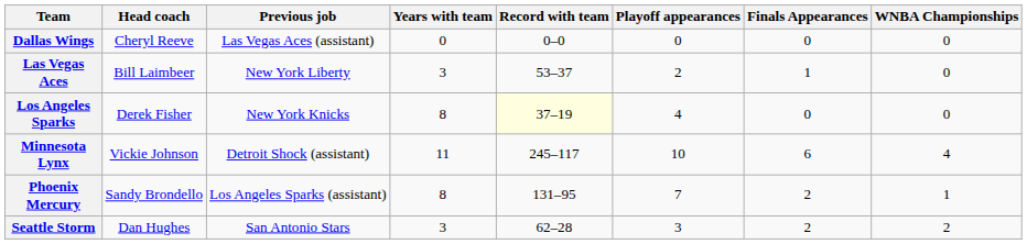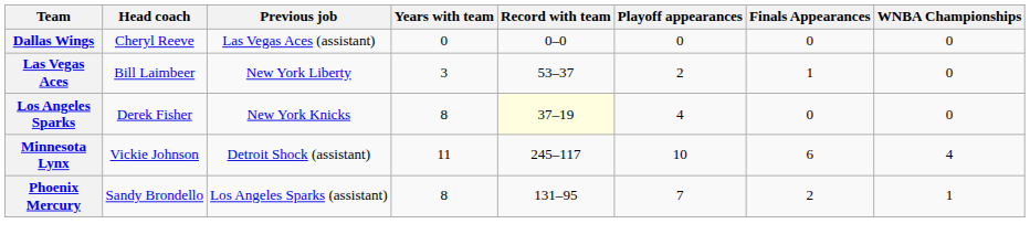- row: Seattle Storm | Dan Hughes | San Antonio Stars | 3 | 62–28 | 3 | 2 | 2
